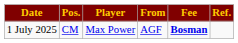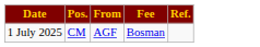- column: Player | Max Power
1 July 2025 | Fee: bold -> normal
